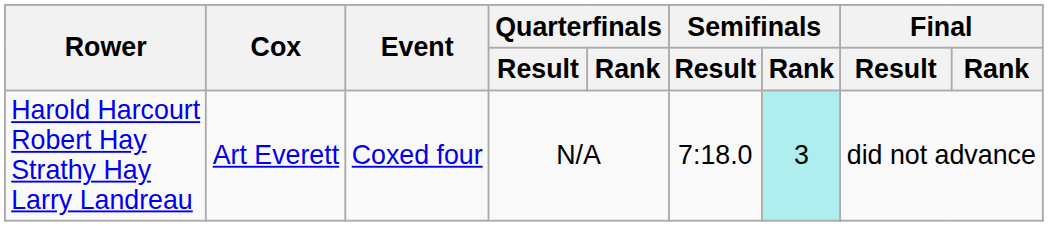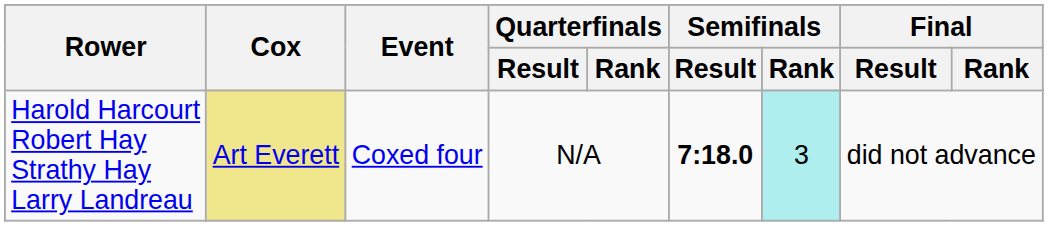Harold Harcourt Robert Hay Strathy Hay Larry Landreau | Cox: no background -> khaki background
Harold Harcourt Robert Hay Strathy Hay Larry Landreau | Semifinals / Result: normal -> bold
